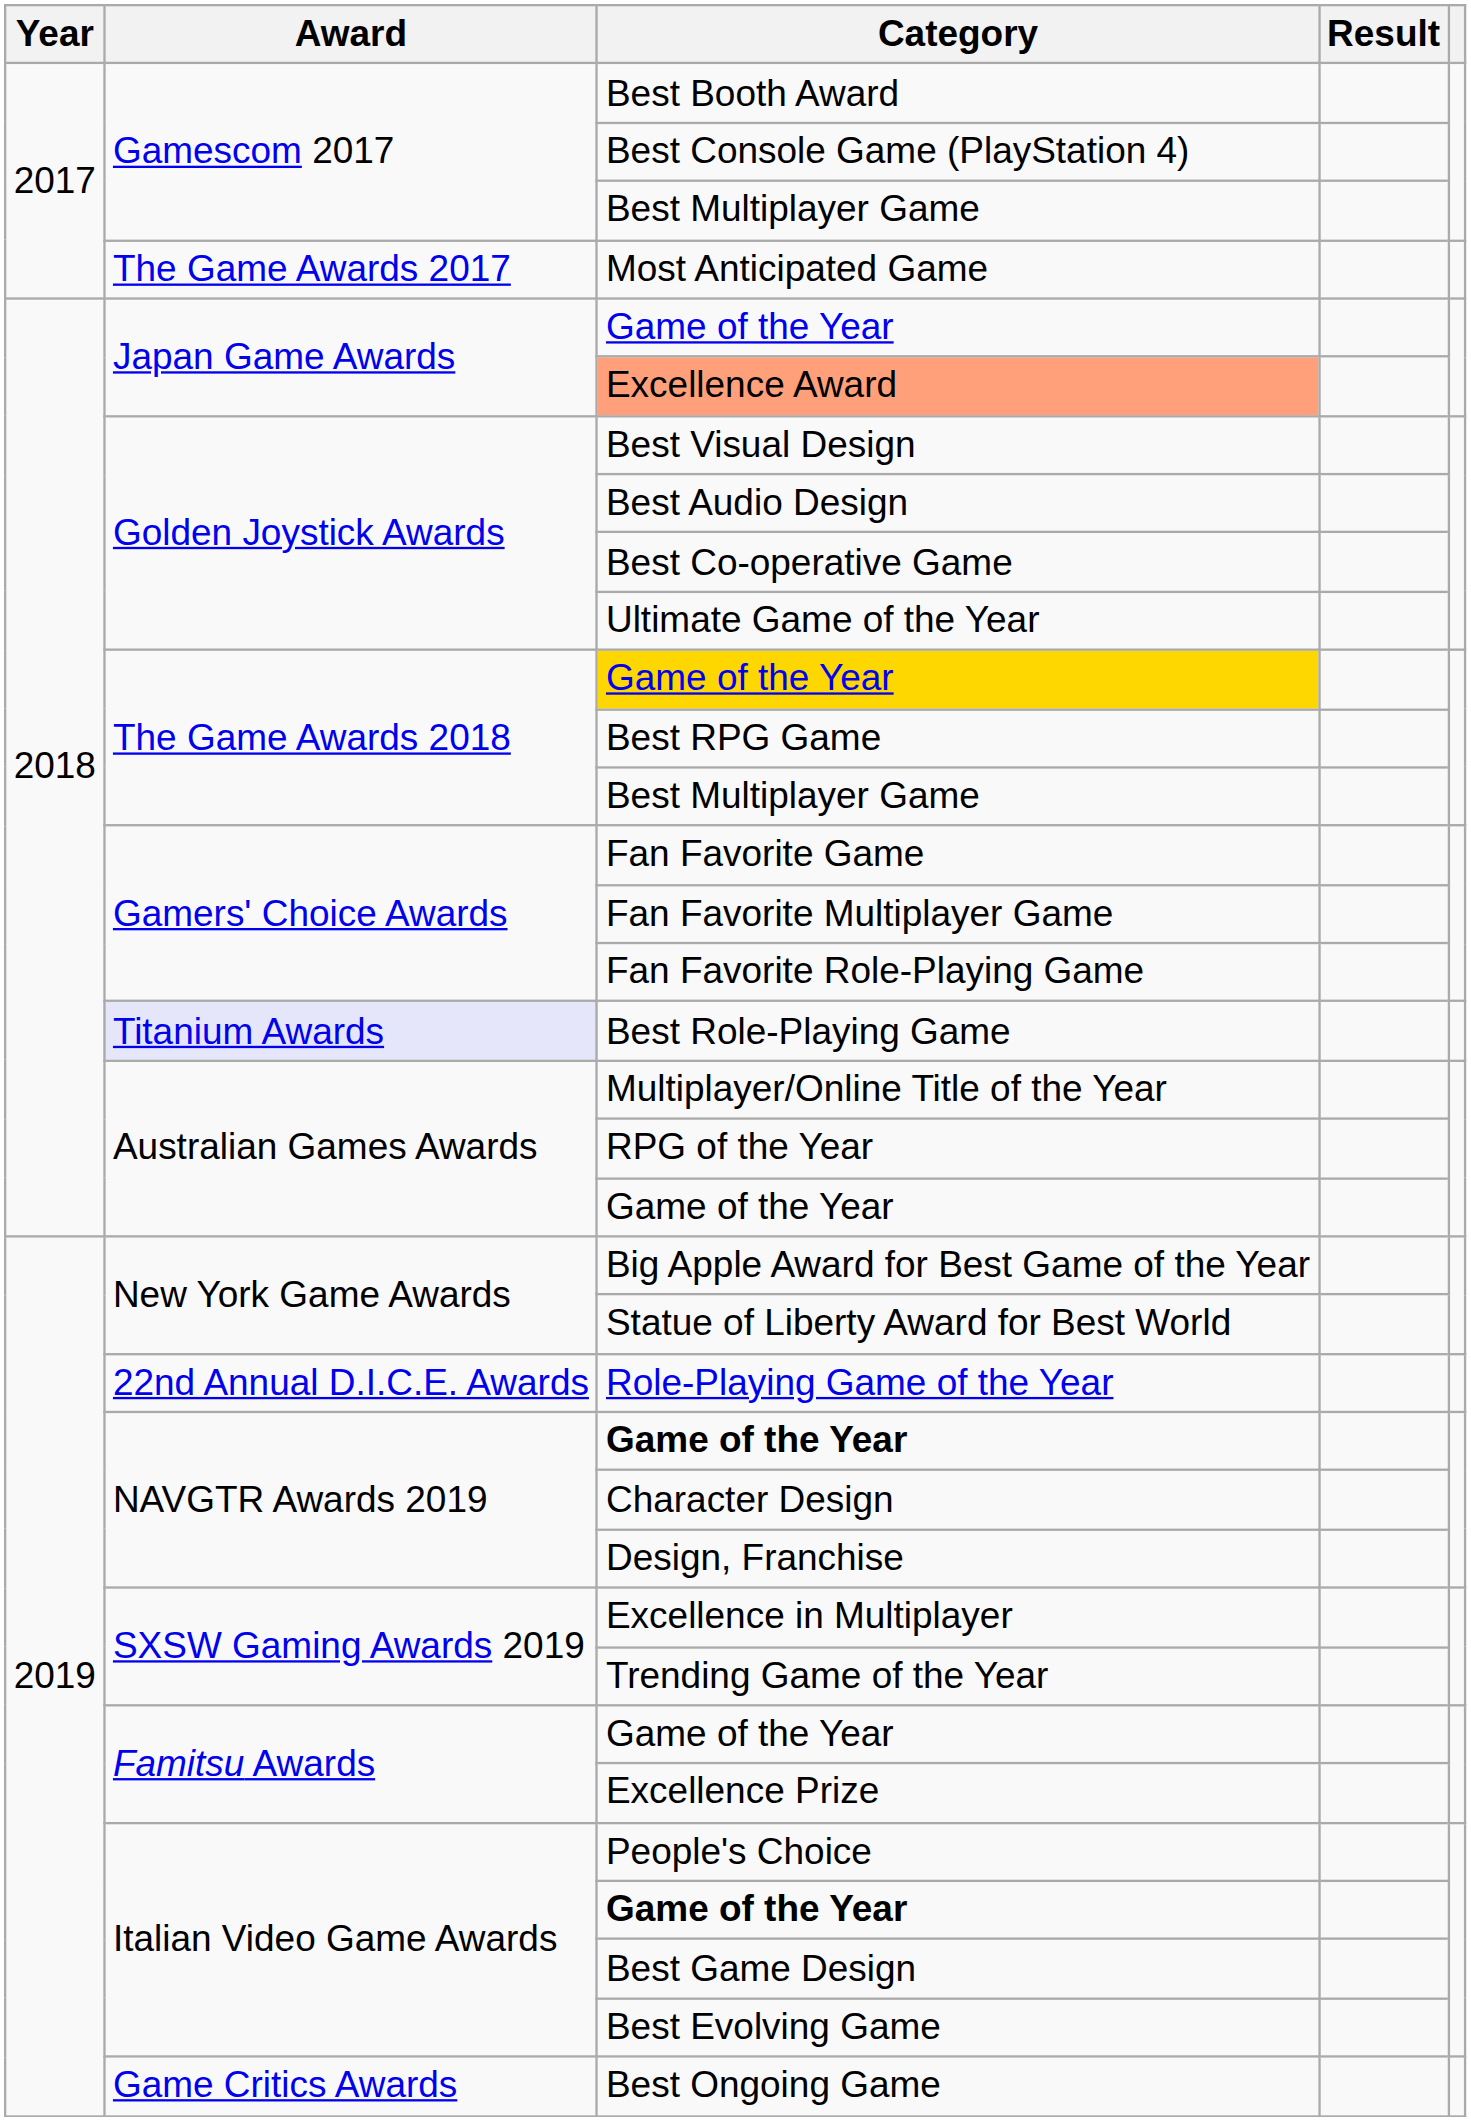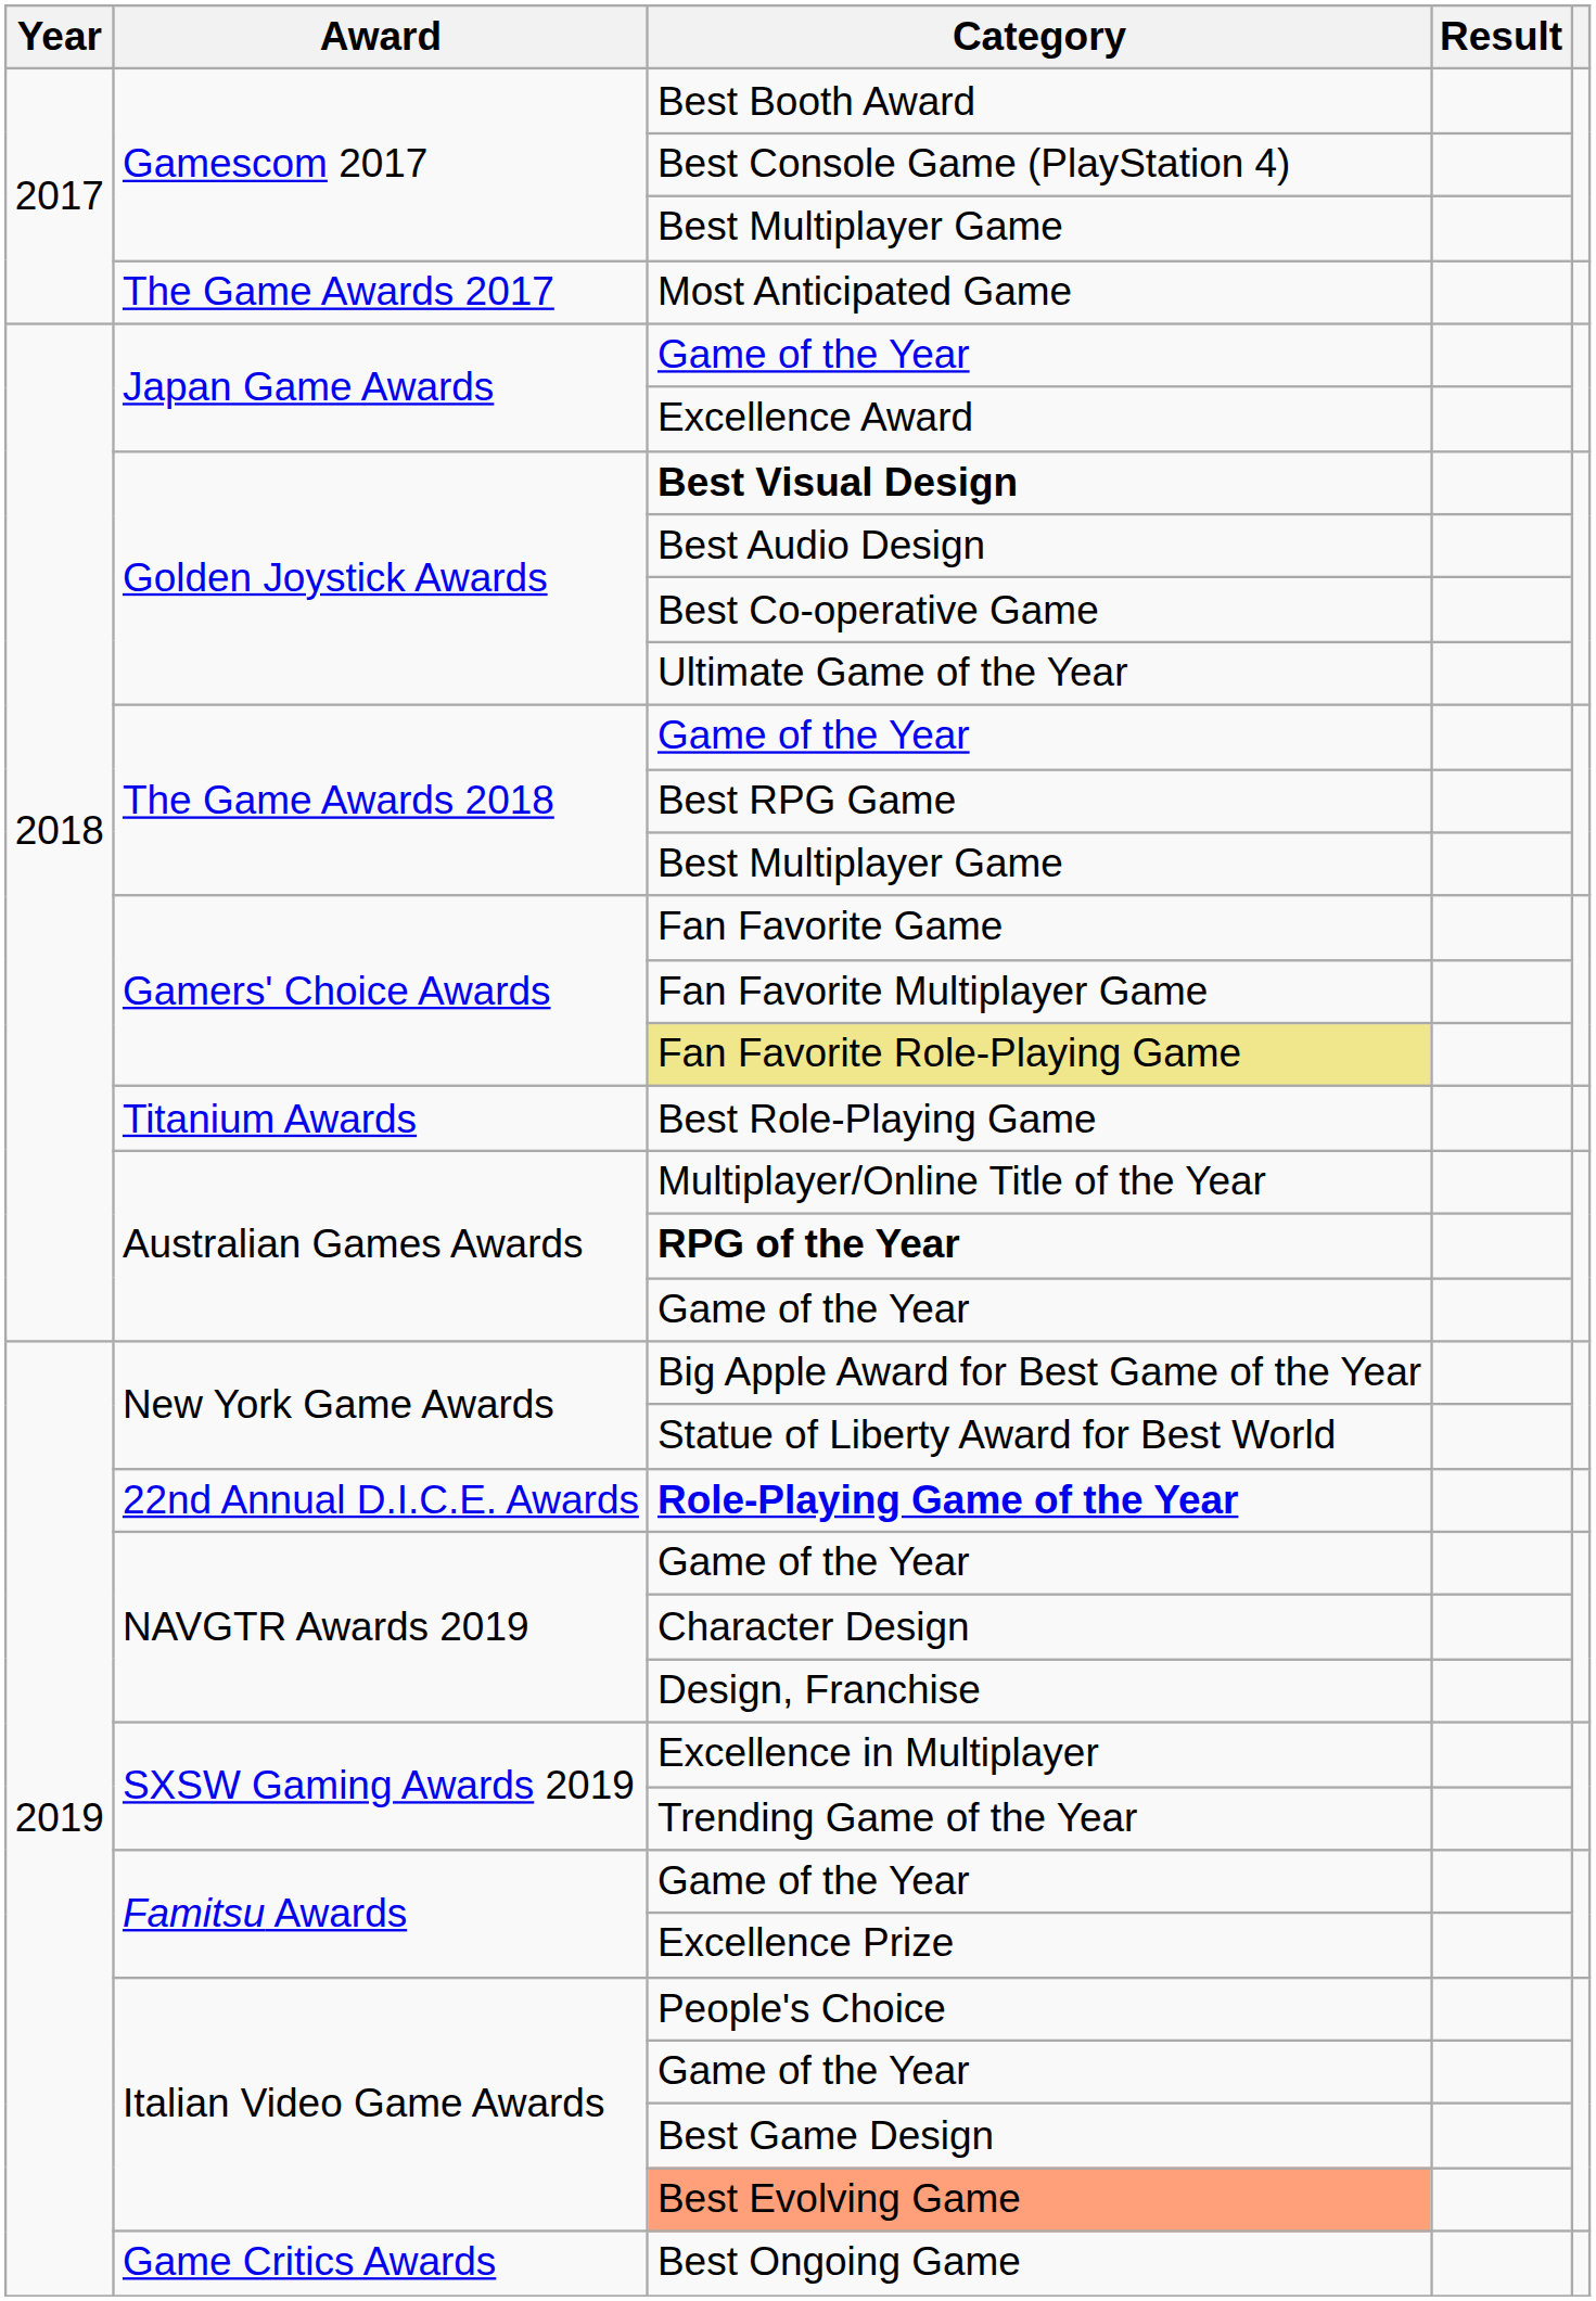Excellence Award | Category: lightsalmon background -> no background
Best Visual Design | Category: normal -> bold
The Game Awards 2018 / Game of the Year | Category: gold background -> no background
Fan Favorite Role-Playing Game | Category: no background -> khaki background
Best Role-Playing Game | Award: lavender background -> no background
RPG of the Year | Category: normal -> bold
Role-Playing Game of the Year | Category: normal -> bold
NAVGTR Awards 2019 / Game of the Year | Category: bold -> normal
Italian Video Game Awards / Game of the Year | Category: bold -> normal
Best Evolving Game | Category: no background -> lightsalmon background
